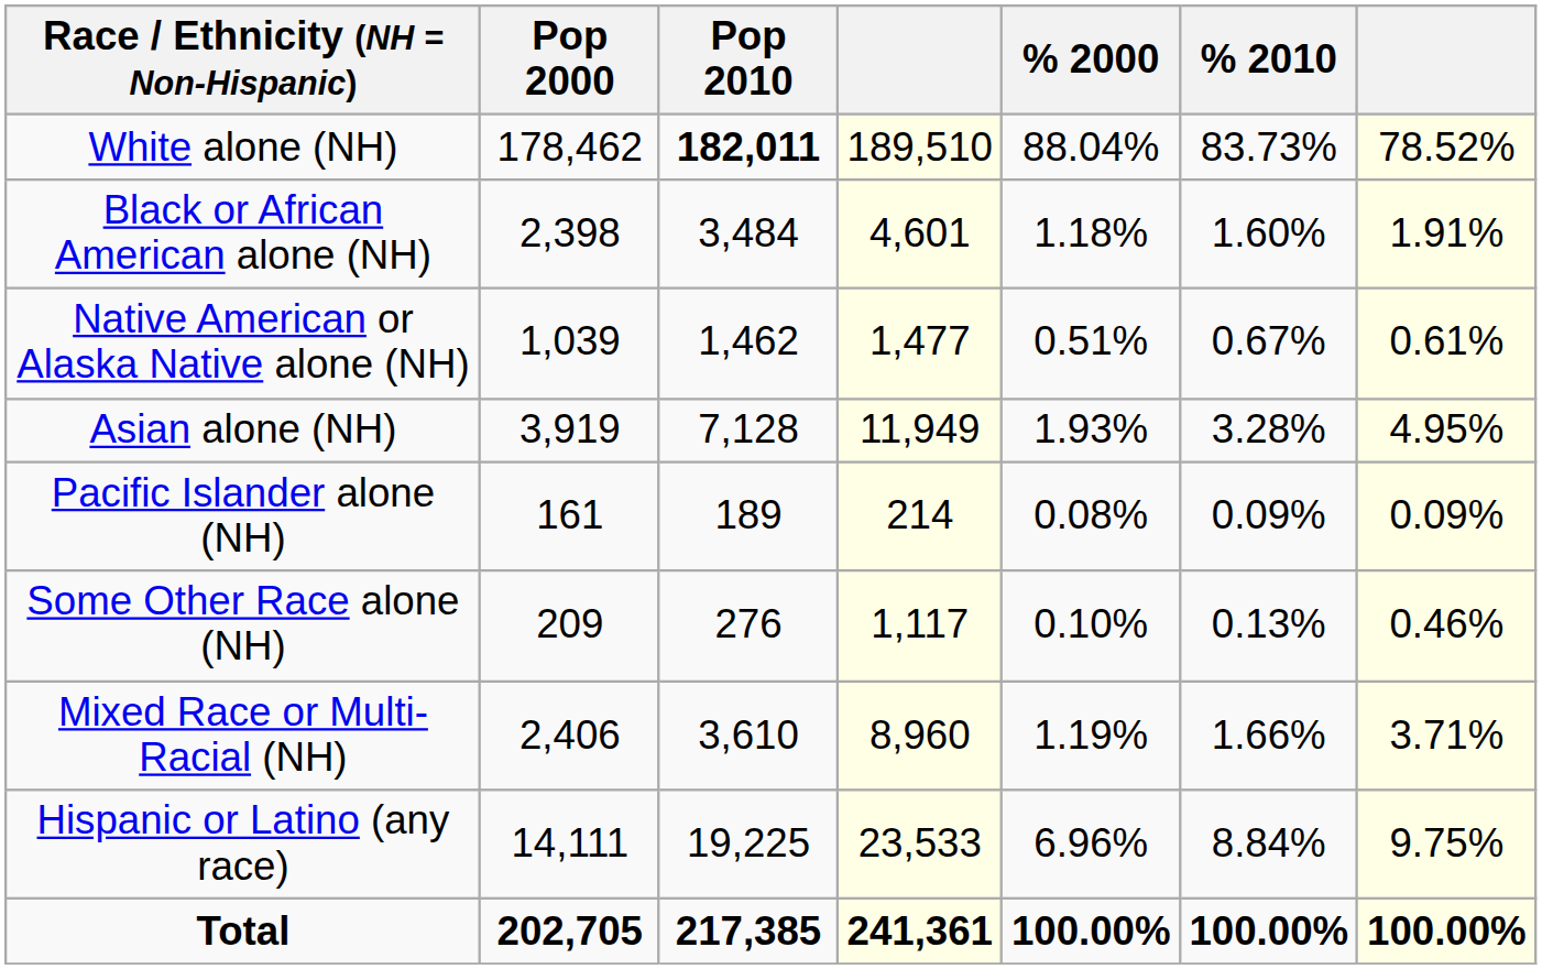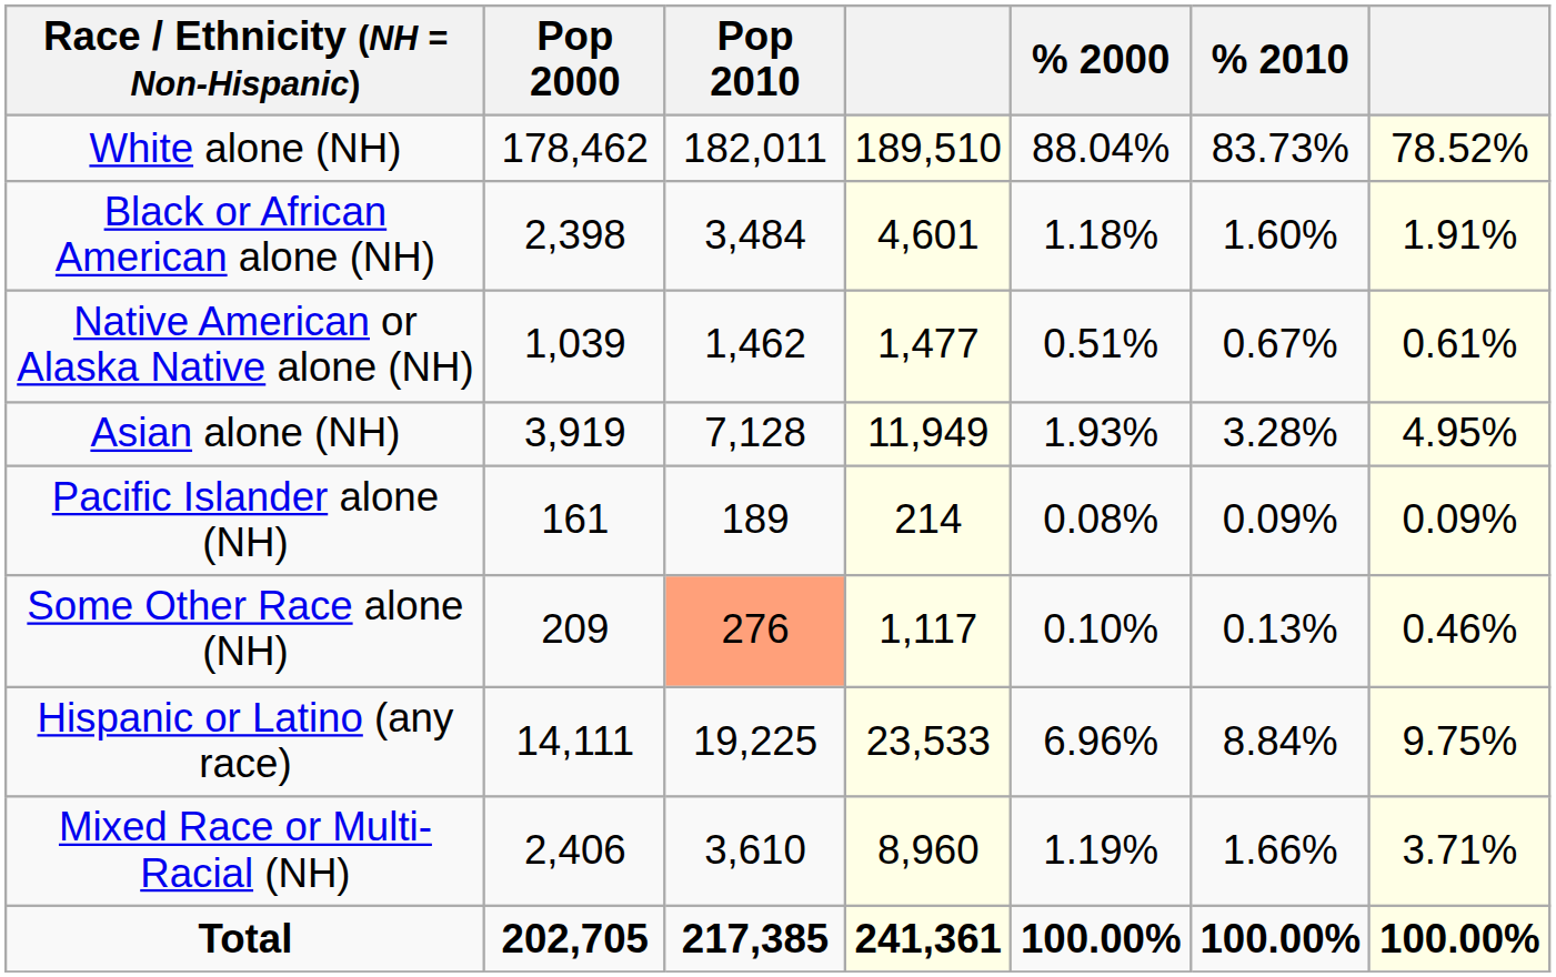White alone (NH) | Pop 2010: bold -> normal
Some Other Race alone (NH) | Pop 2010: no background -> lightsalmon background
rows swapped: Mixed Race or Multi-Racial (NH) <-> Hispanic or Latino (any race)
